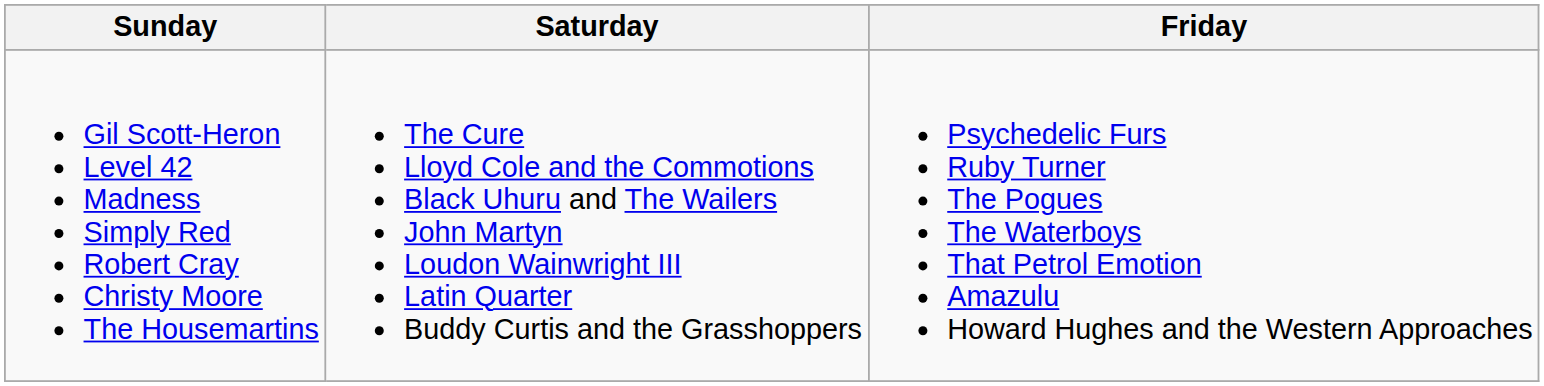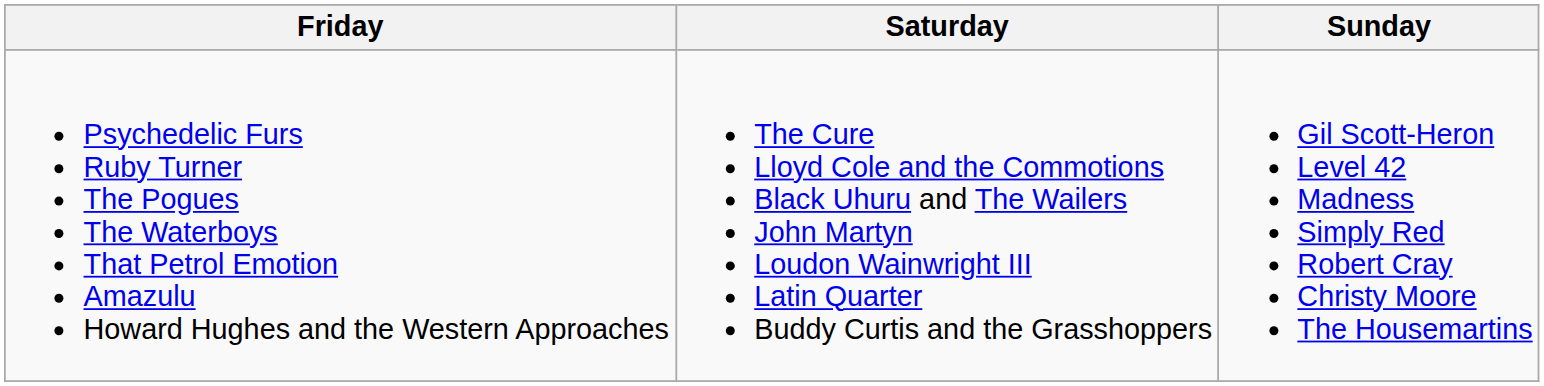columns swapped: Friday <-> Sunday
